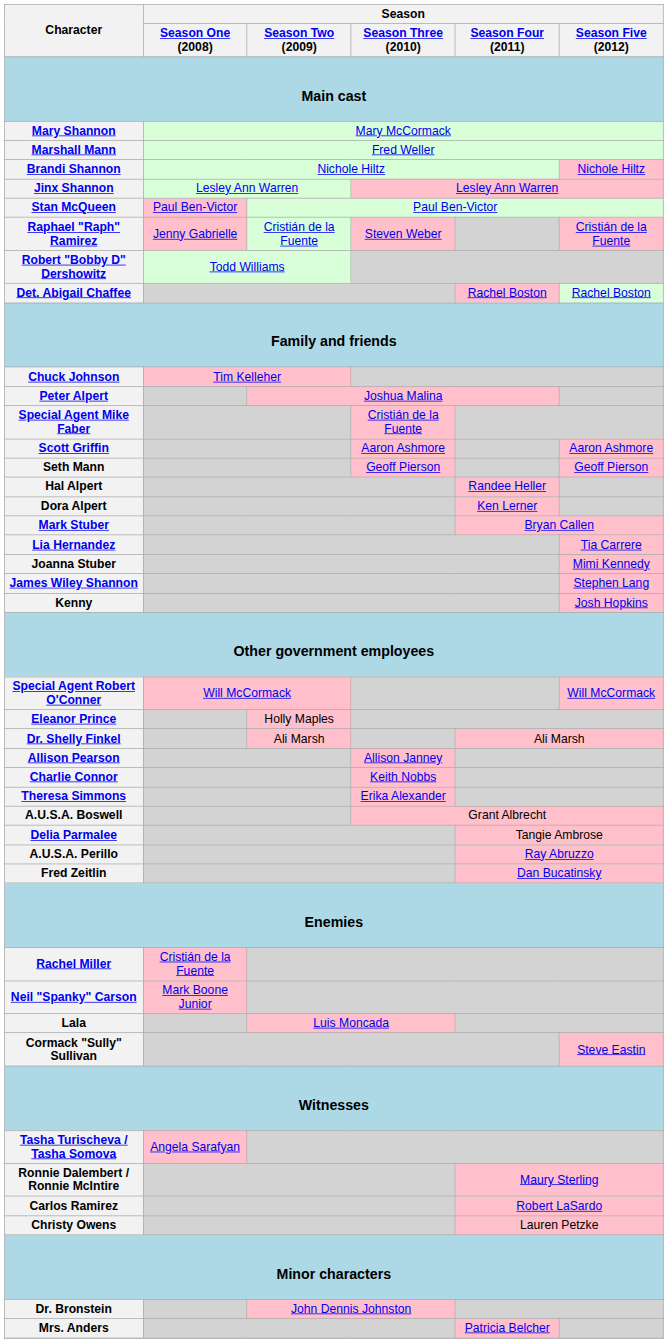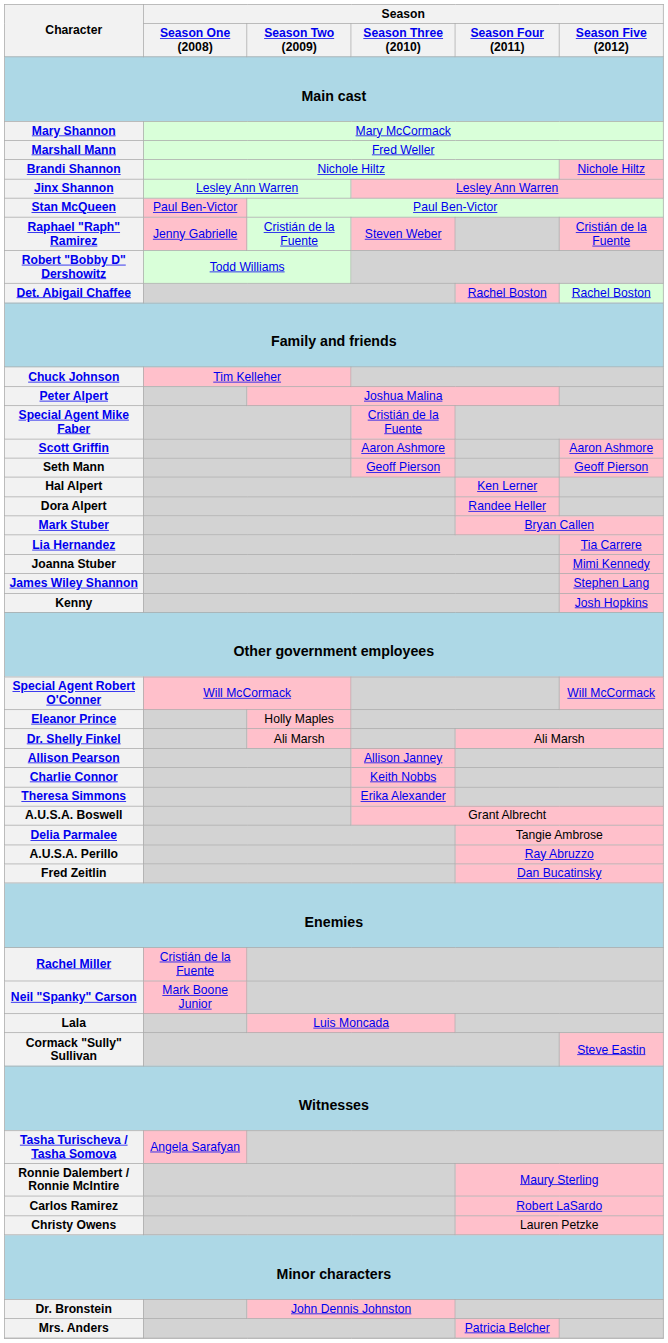Hal Alpert | Season / Season Four (2011) / Main cast: Randee Heller -> Ken Lerner
Dora Alpert | Season / Season Four (2011) / Main cast: Ken Lerner -> Randee Heller
